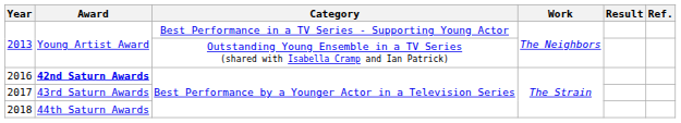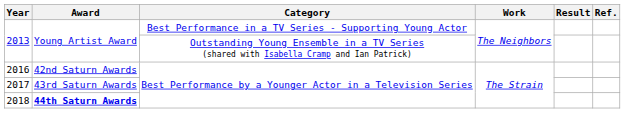2016 | Award: bold -> normal
2018 | Award: normal -> bold
